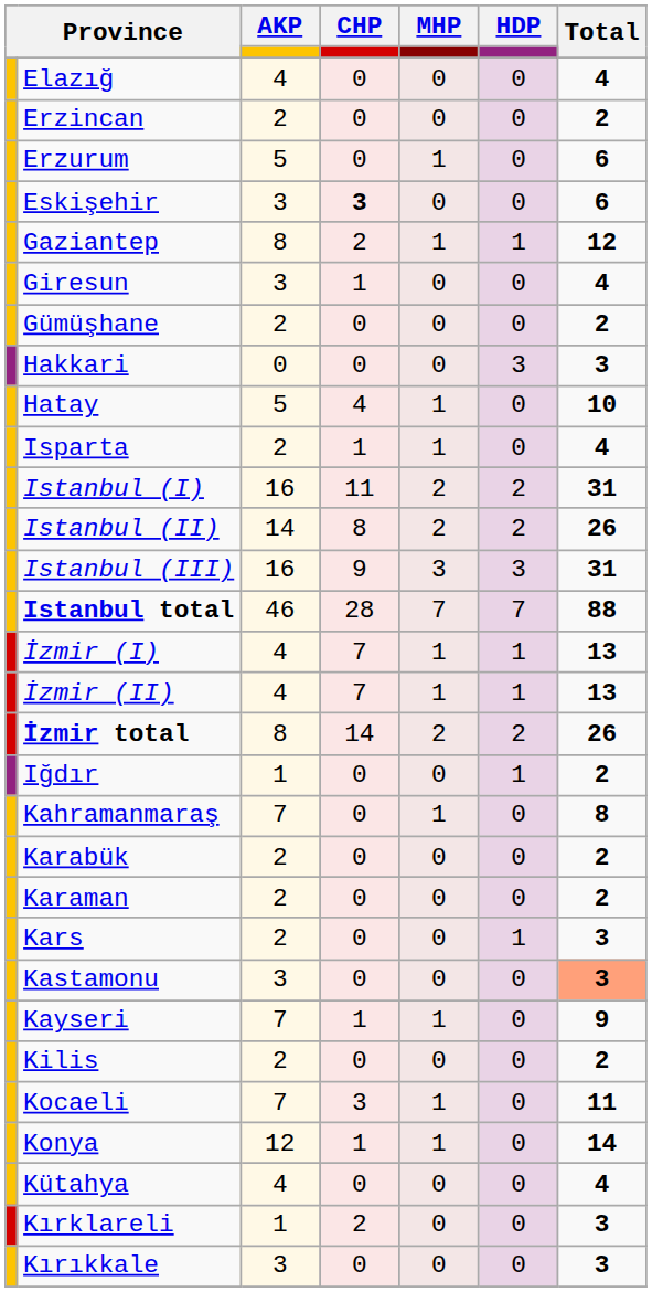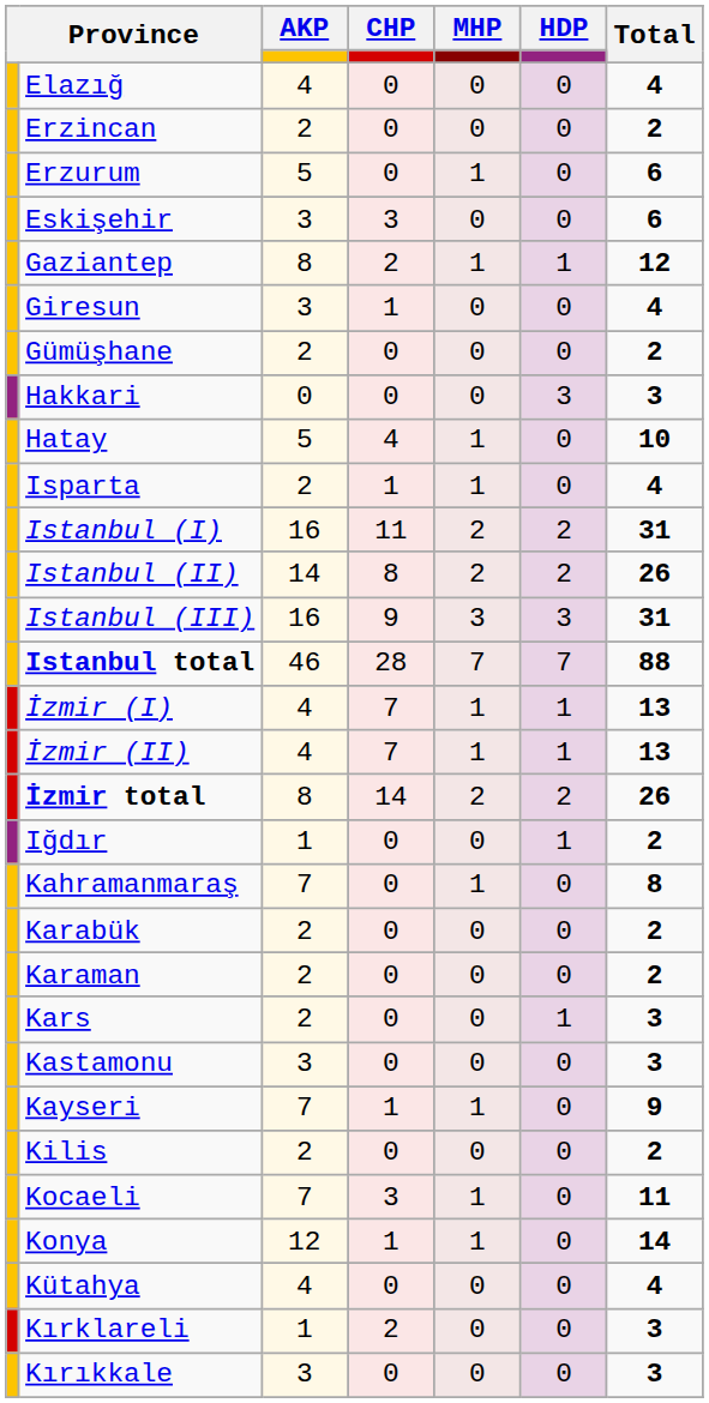Eskişehir | CHP: bold -> normal
Kastamonu | Total: lightsalmon background -> no background
